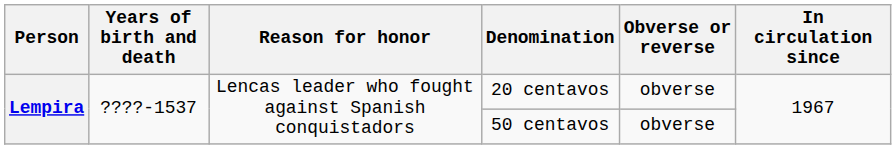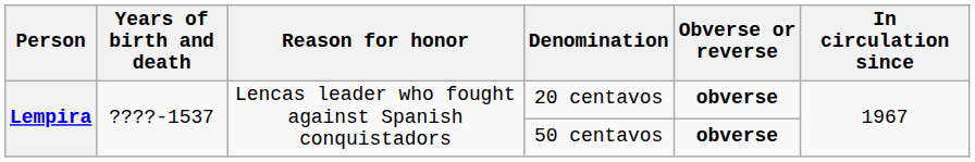20 centavos | Obverse or reverse: normal -> bold
50 centavos | Obverse or reverse: normal -> bold
